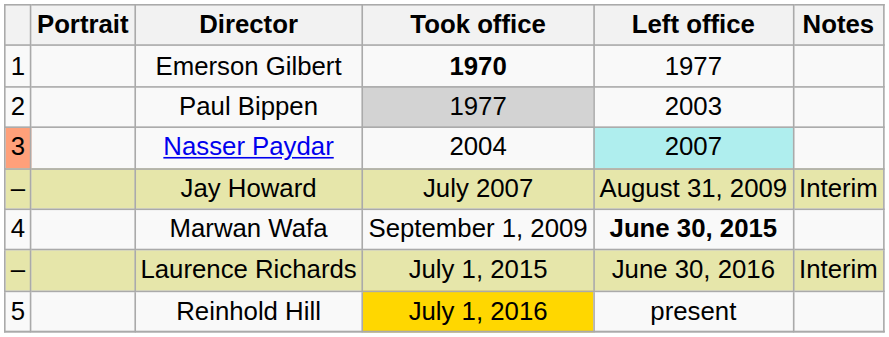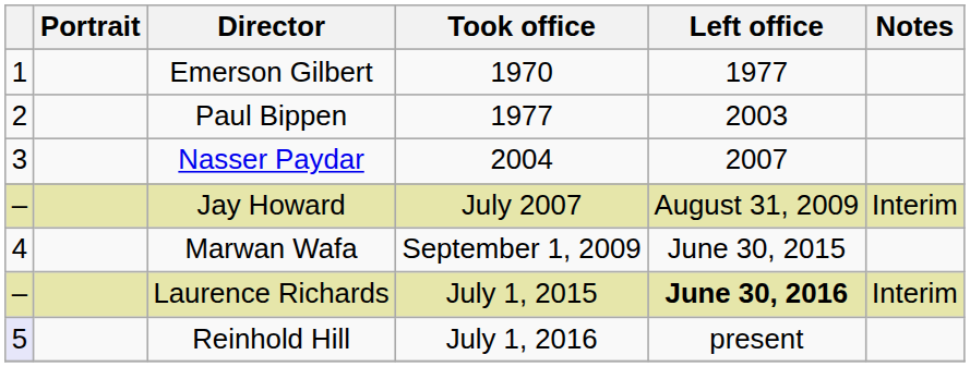Emerson Gilbert | Took office: bold -> normal
Paul Bippen | Took office: lightgrey background -> no background
Nasser Paydar | column 1: lightsalmon background -> no background
Nasser Paydar | Left office: paleturquoise background -> no background
Marwan Wafa | Left office: bold -> normal
Laurence Richards | Left office: normal -> bold
Reinhold Hill | column 1: no background -> lavender background
Reinhold Hill | Took office: gold background -> no background
